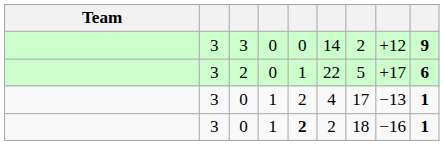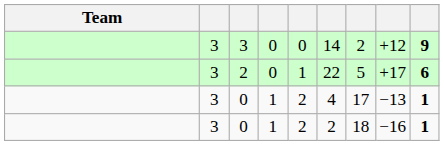row 5 | column 5: bold -> normal
